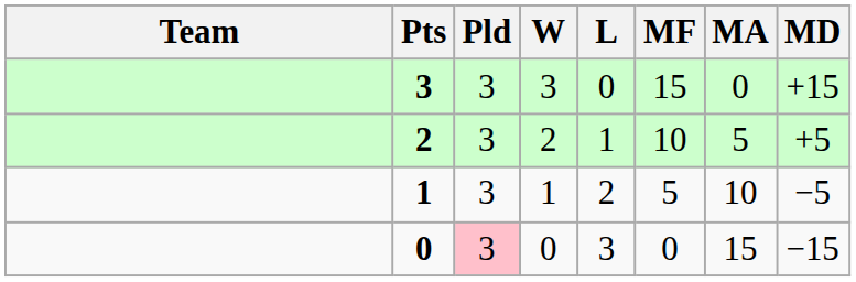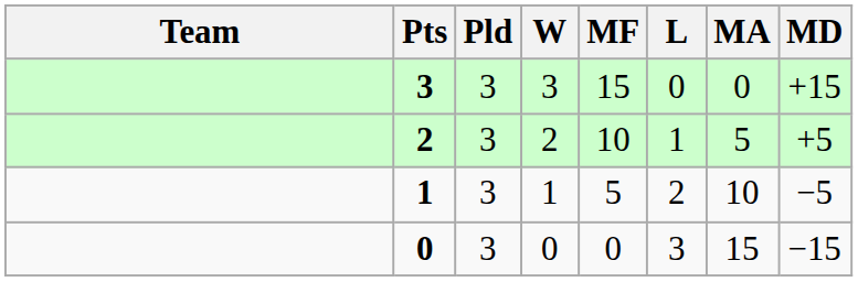columns swapped: L <-> MF
row 5 | Pld: pink background -> no background
